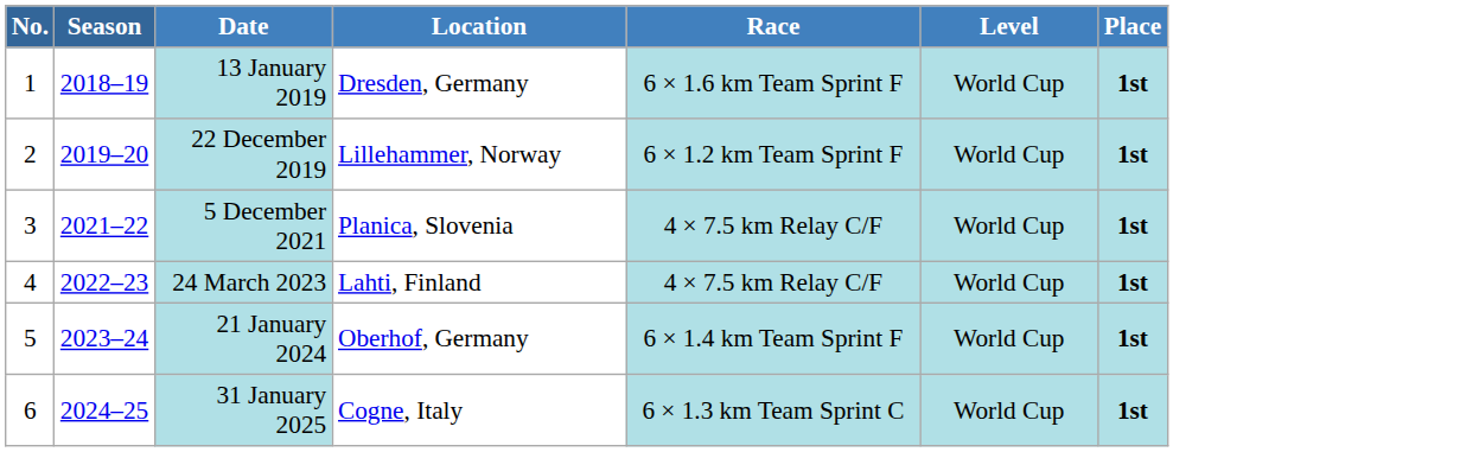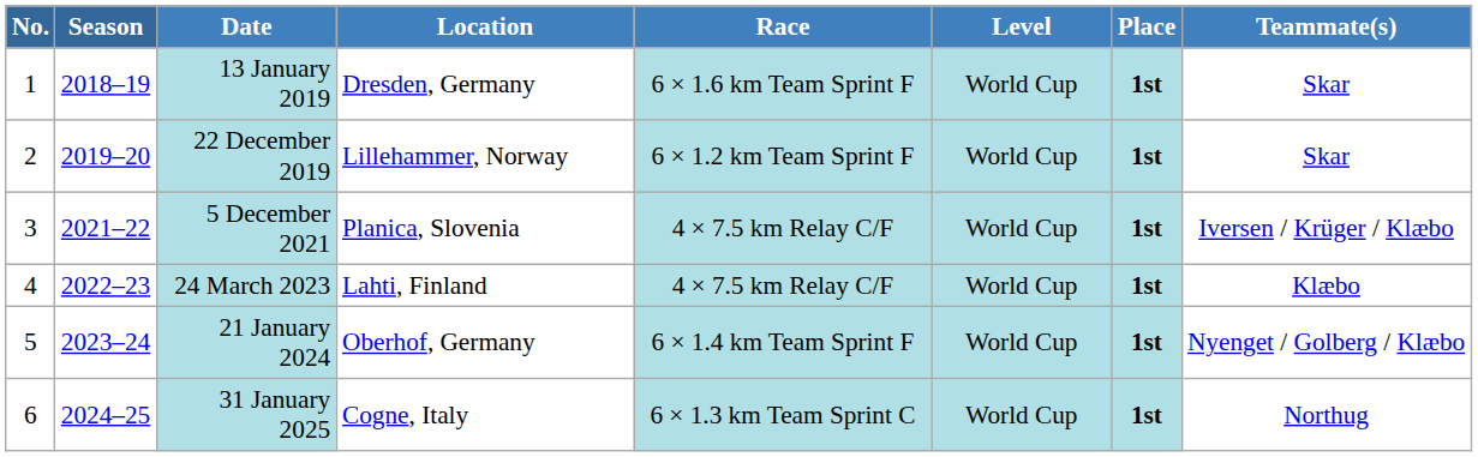+ column: Teammate(s) | Skar | Skar | Iversen / Krüger / Klæbo | Klæbo | Nyenget / Golberg / Klæbo | Northug
